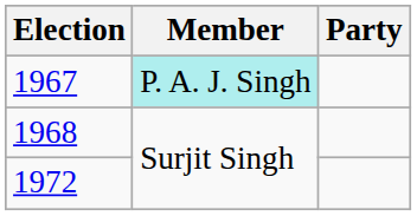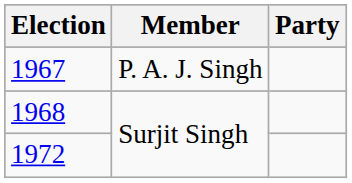1967 | Member: paleturquoise background -> no background
